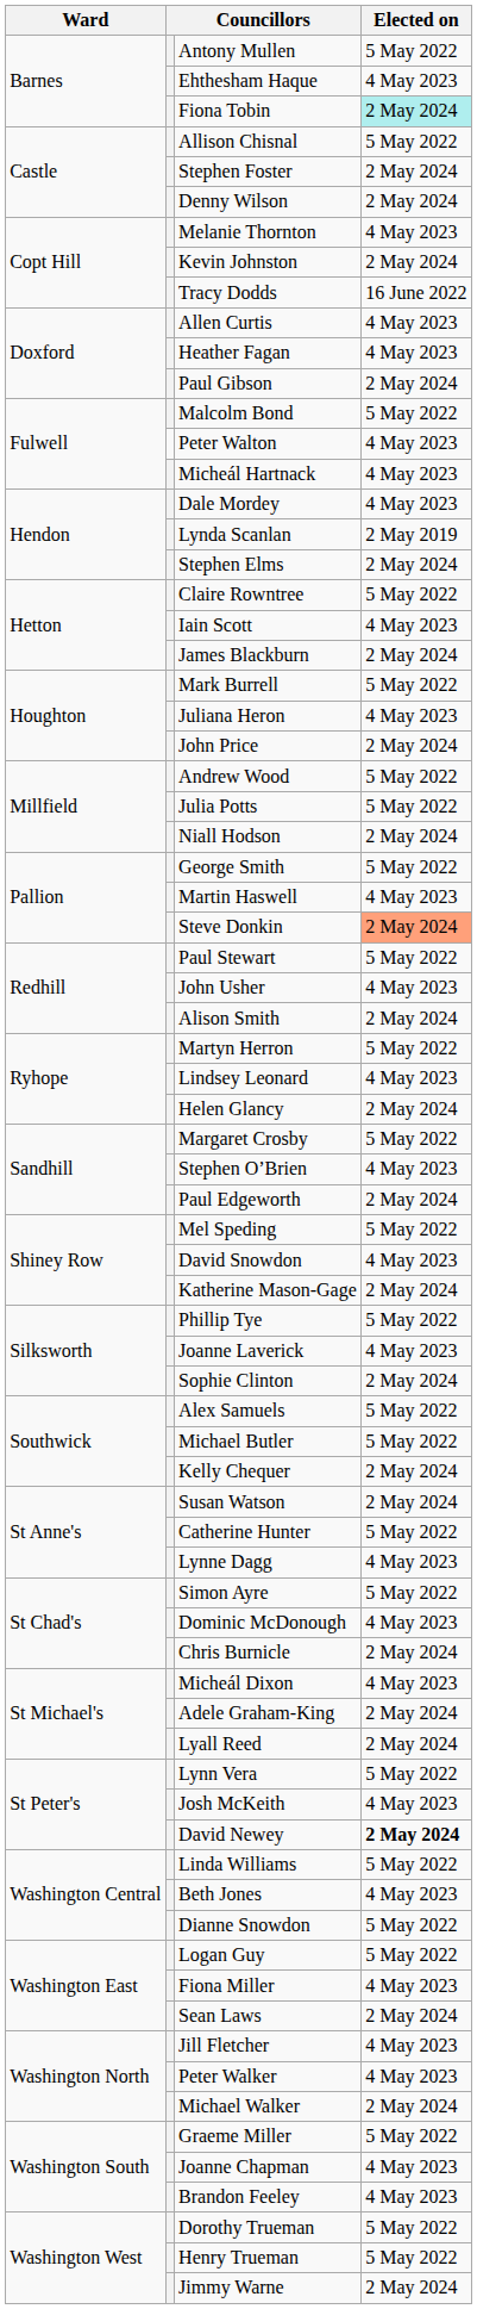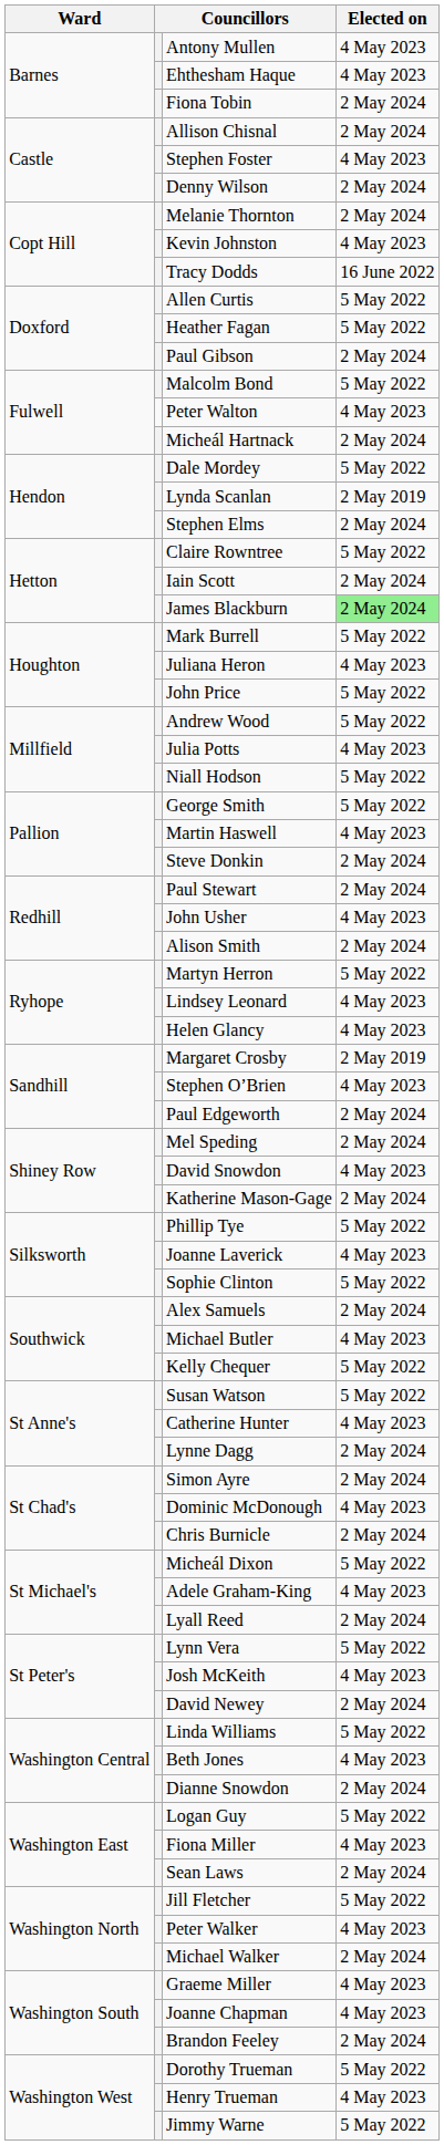Antony Mullen | Elected on: 5 May 2022 -> 4 May 2023
Fiona Tobin | Elected on: paleturquoise background -> no background
Allison Chisnal | Elected on: 5 May 2022 -> 2 May 2024
Stephen Foster | Elected on: 2 May 2024 -> 4 May 2023
Melanie Thornton | Elected on: 4 May 2023 -> 2 May 2024
Kevin Johnston | Elected on: 2 May 2024 -> 4 May 2023
Allen Curtis | Elected on: 4 May 2023 -> 5 May 2022
Heather Fagan | Elected on: 4 May 2023 -> 5 May 2022
Micheál Hartnack | Elected on: 4 May 2023 -> 2 May 2024
Dale Mordey | Elected on: 4 May 2023 -> 5 May 2022
Iain Scott | Elected on: 4 May 2023 -> 2 May 2024
James Blackburn | Elected on: no background -> lightgreen background
John Price | Elected on: 2 May 2024 -> 5 May 2022
Julia Potts | Elected on: 5 May 2022 -> 4 May 2023
Niall Hodson | Elected on: 2 May 2024 -> 5 May 2022
Steve Donkin | Elected on: lightsalmon background -> no background
Paul Stewart | Elected on: 5 May 2022 -> 2 May 2024
Helen Glancy | Elected on: 2 May 2024 -> 4 May 2023
Margaret Crosby | Elected on: 5 May 2022 -> 2 May 2019
Mel Speding | Elected on: 5 May 2022 -> 2 May 2024
Sophie Clinton | Elected on: 2 May 2024 -> 5 May 2022
Alex Samuels | Elected on: 5 May 2022 -> 2 May 2024
Michael Butler | Elected on: 5 May 2022 -> 4 May 2023
Kelly Chequer | Elected on: 2 May 2024 -> 5 May 2022
Susan Watson | Elected on: 2 May 2024 -> 5 May 2022
Catherine Hunter | Elected on: 5 May 2022 -> 4 May 2023
Lynne Dagg | Elected on: 4 May 2023 -> 2 May 2024
Simon Ayre | Elected on: 5 May 2022 -> 2 May 2024
Micheál Dixon | Elected on: 4 May 2023 -> 5 May 2022
Adele Graham-King | Elected on: 2 May 2024 -> 4 May 2023
David Newey | Elected on: bold -> normal
Dianne Snowdon | Elected on: 5 May 2022 -> 2 May 2024
Jill Fletcher | Elected on: 4 May 2023 -> 5 May 2022
Graeme Miller | Elected on: 5 May 2022 -> 4 May 2023
Brandon Feeley | Elected on: 4 May 2023 -> 2 May 2024
Henry Trueman | Elected on: 5 May 2022 -> 4 May 2023
Jimmy Warne | Elected on: 2 May 2024 -> 5 May 2022
